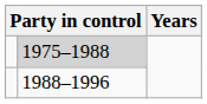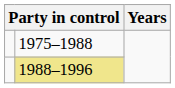1975–1988 | column 2: lightgrey background -> no background
1988–1996 | column 2: no background -> khaki background
